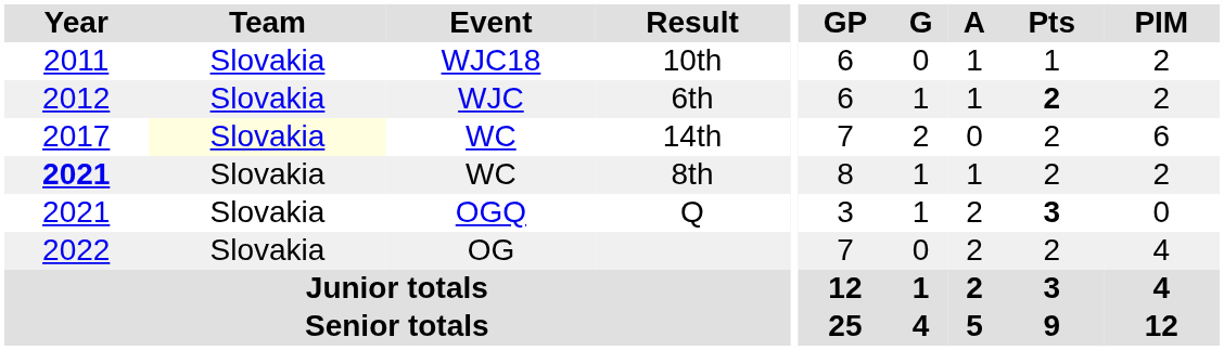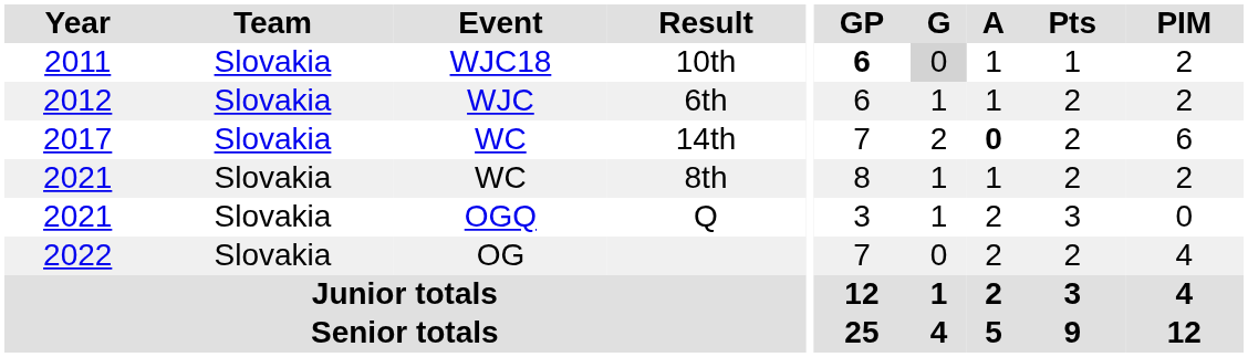10th | GP: normal -> bold
10th | G: no background -> lightgrey background
6th | Pts: bold -> normal
14th | Team: lightyellow background -> no background
14th | A: normal -> bold
8th | Year: bold -> normal
Q | Pts: bold -> normal
